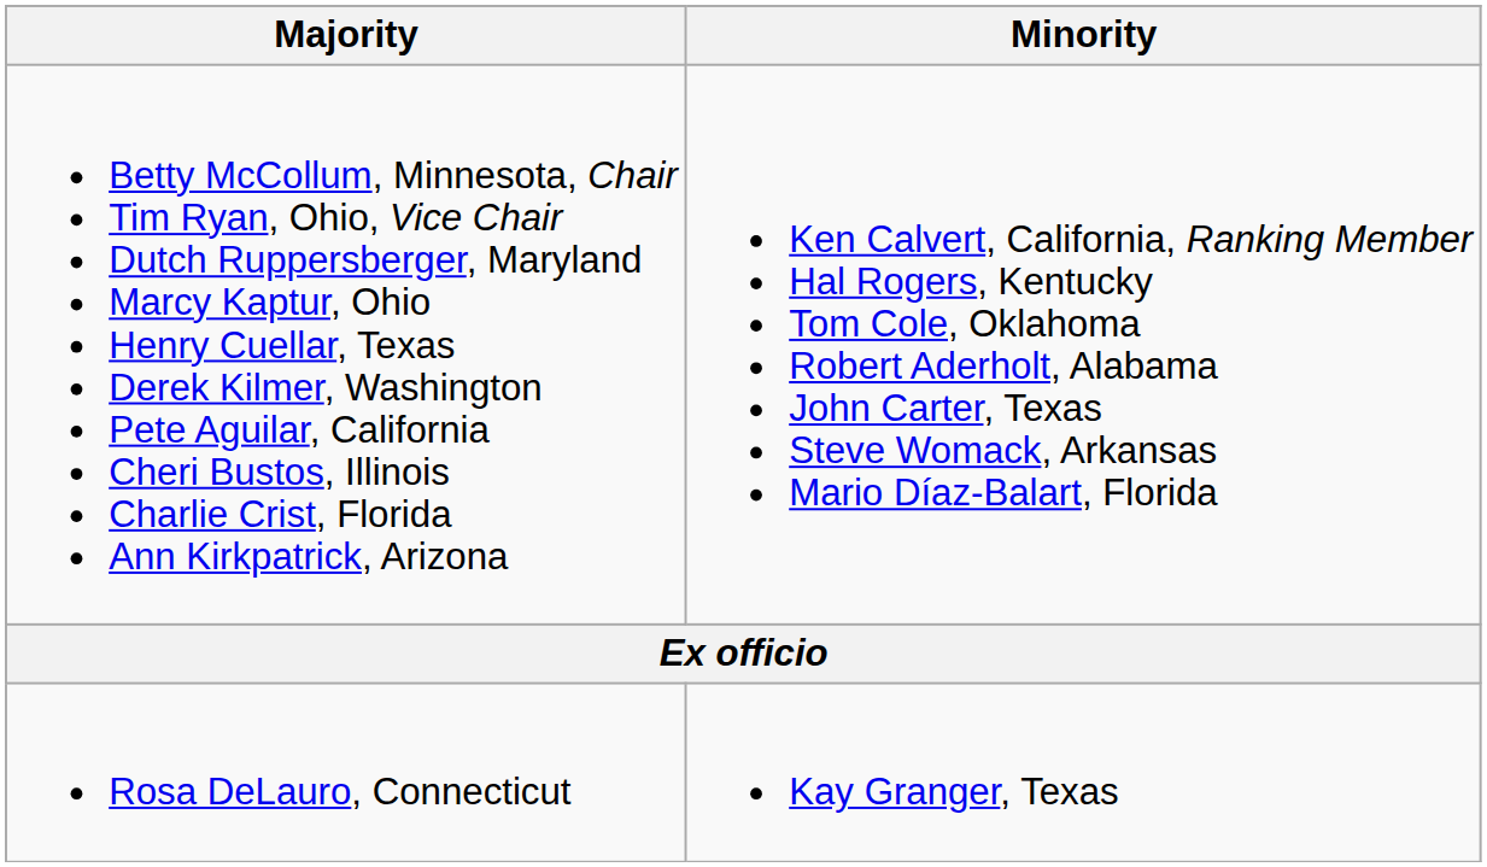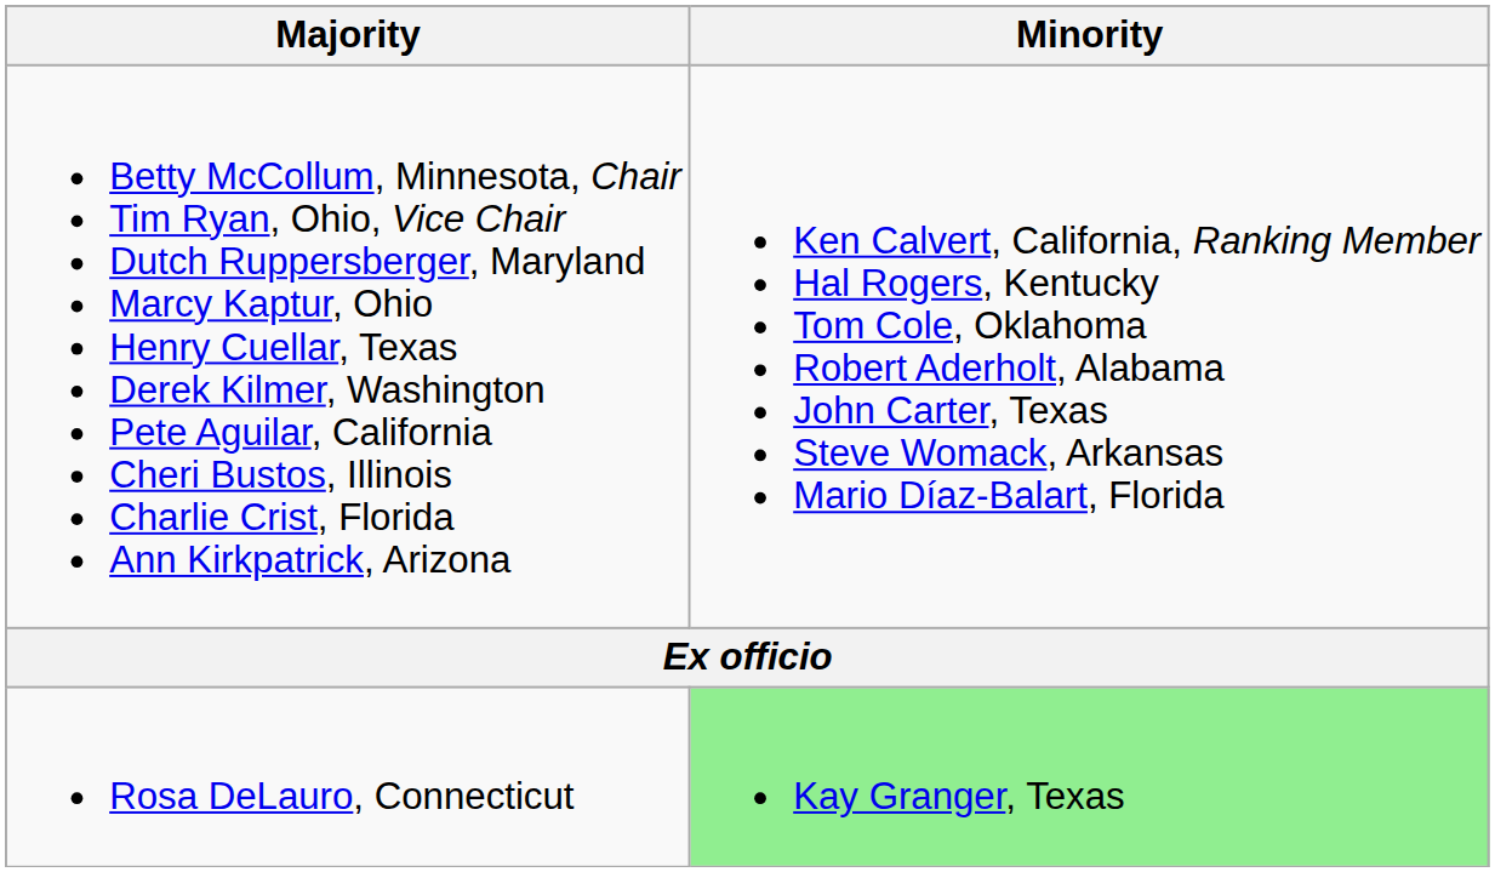Rosa DeLauro, Connecticut | Minority: no background -> lightgreen background
